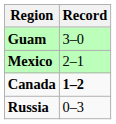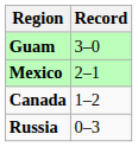Canada | Record: bold -> normal
